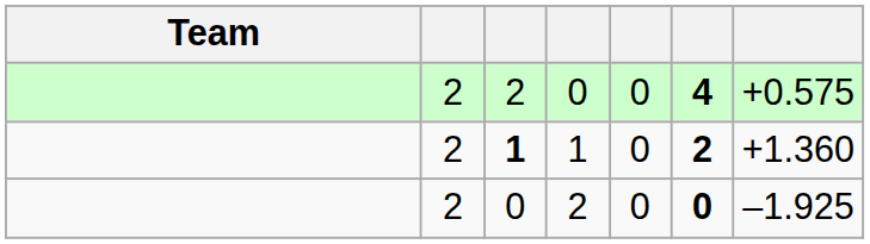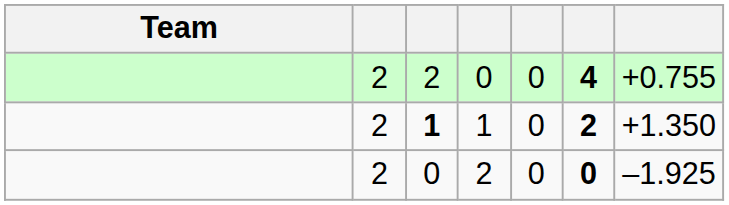row 2 | column 7: +0.575 -> +0.755
row 3 | column 7: +1.360 -> +1.350
